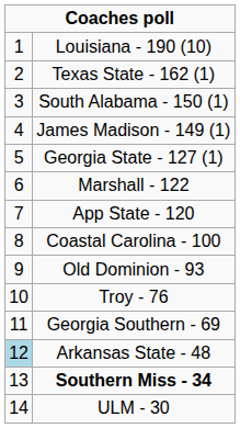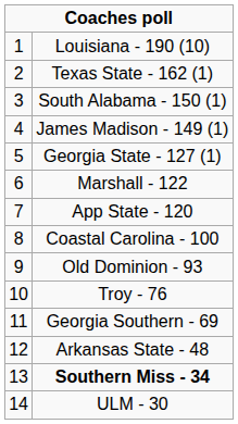Arkansas State - 48 | column 1: lightblue background -> no background
